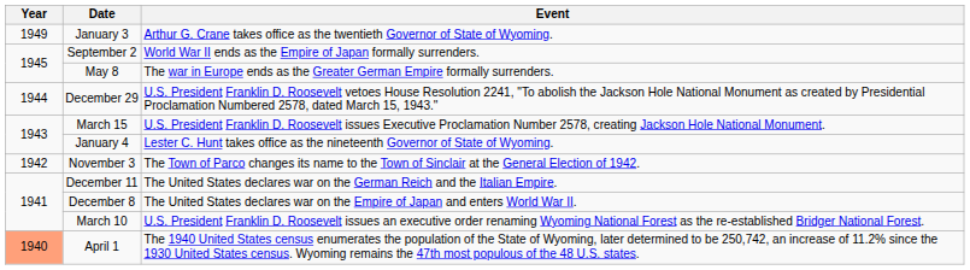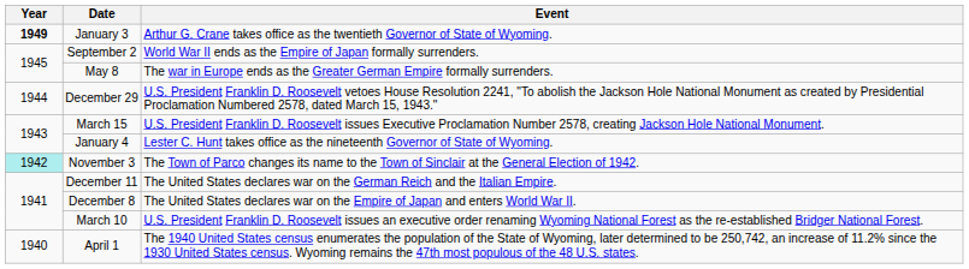January 3 | Year: normal -> bold
November 3 | Year: no background -> paleturquoise background
April 1 | Year: lightsalmon background -> no background
